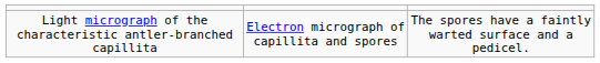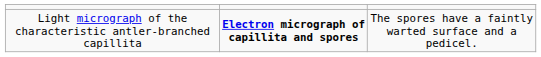row 2 | column 2: normal -> bold
